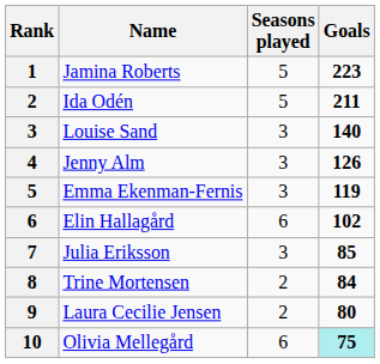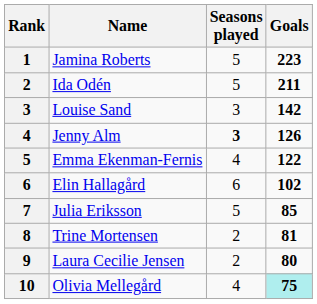Louise Sand | Goals: 140 -> 142
Jenny Alm | Seasons played: normal -> bold
Emma Ekenman-Fernis | Seasons played: 3 -> 4
Emma Ekenman-Fernis | Goals: 119 -> 122
Julia Eriksson | Seasons played: 3 -> 5
Trine Mortensen | Goals: 84 -> 81
Olivia Mellegård | Seasons played: 6 -> 4
